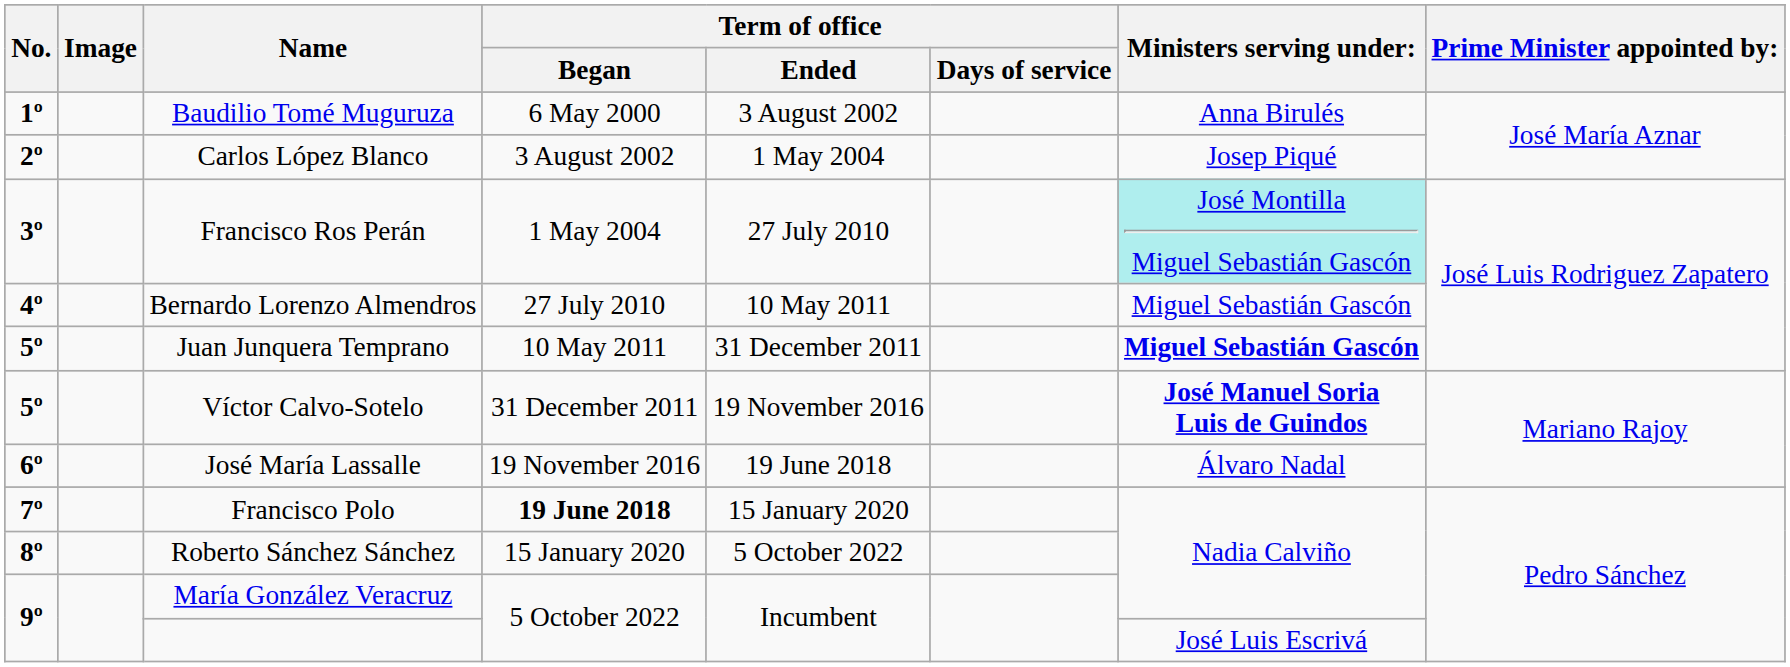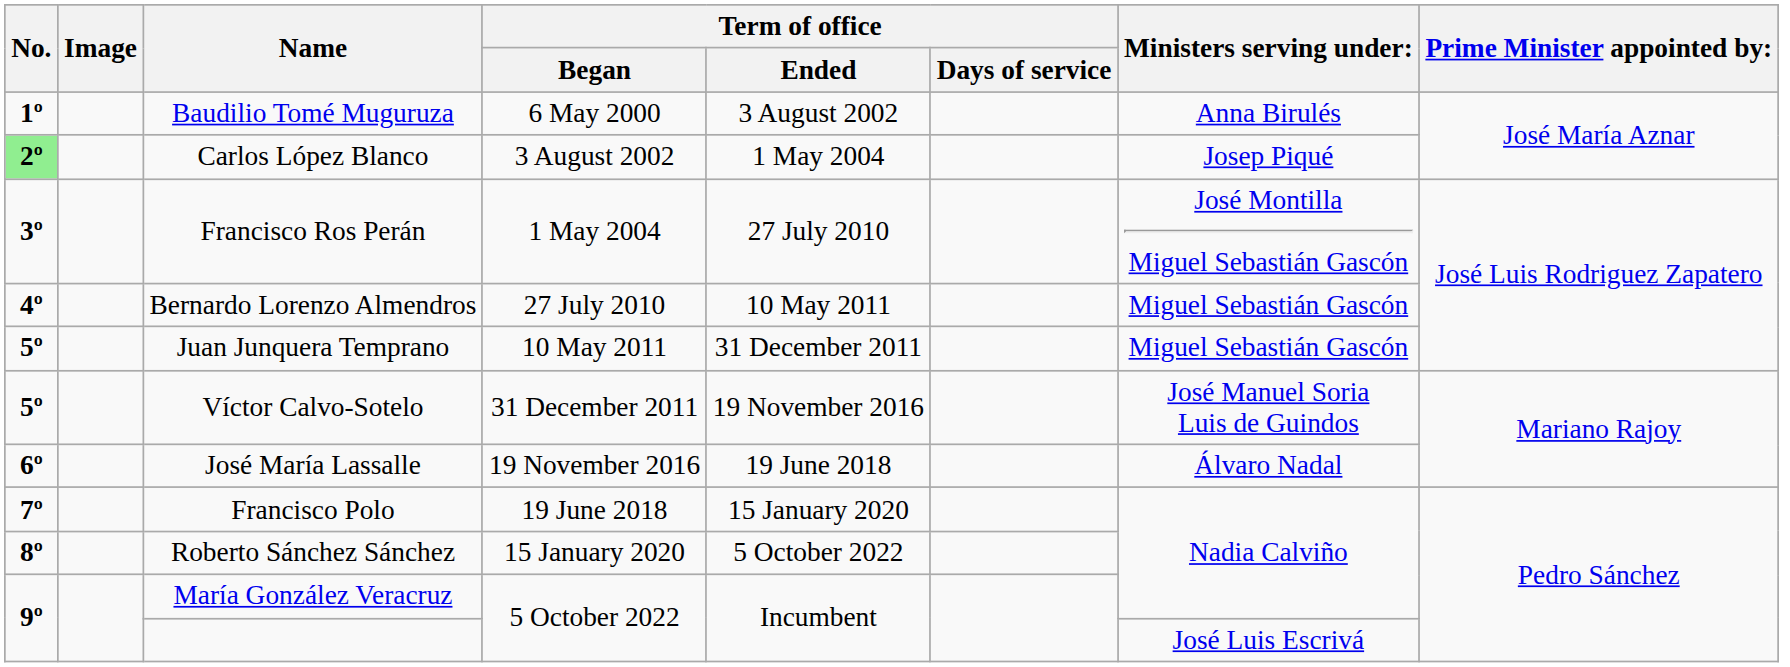Carlos López Blanco | No.: no background -> lightgreen background
Francisco Ros Perán | Ministers serving under:: paleturquoise background -> no background
Juan Junquera Temprano | Ministers serving under:: bold -> normal
Víctor Calvo-Sotelo | Ministers serving under:: bold -> normal
Francisco Polo | Term of office / Began: bold -> normal
